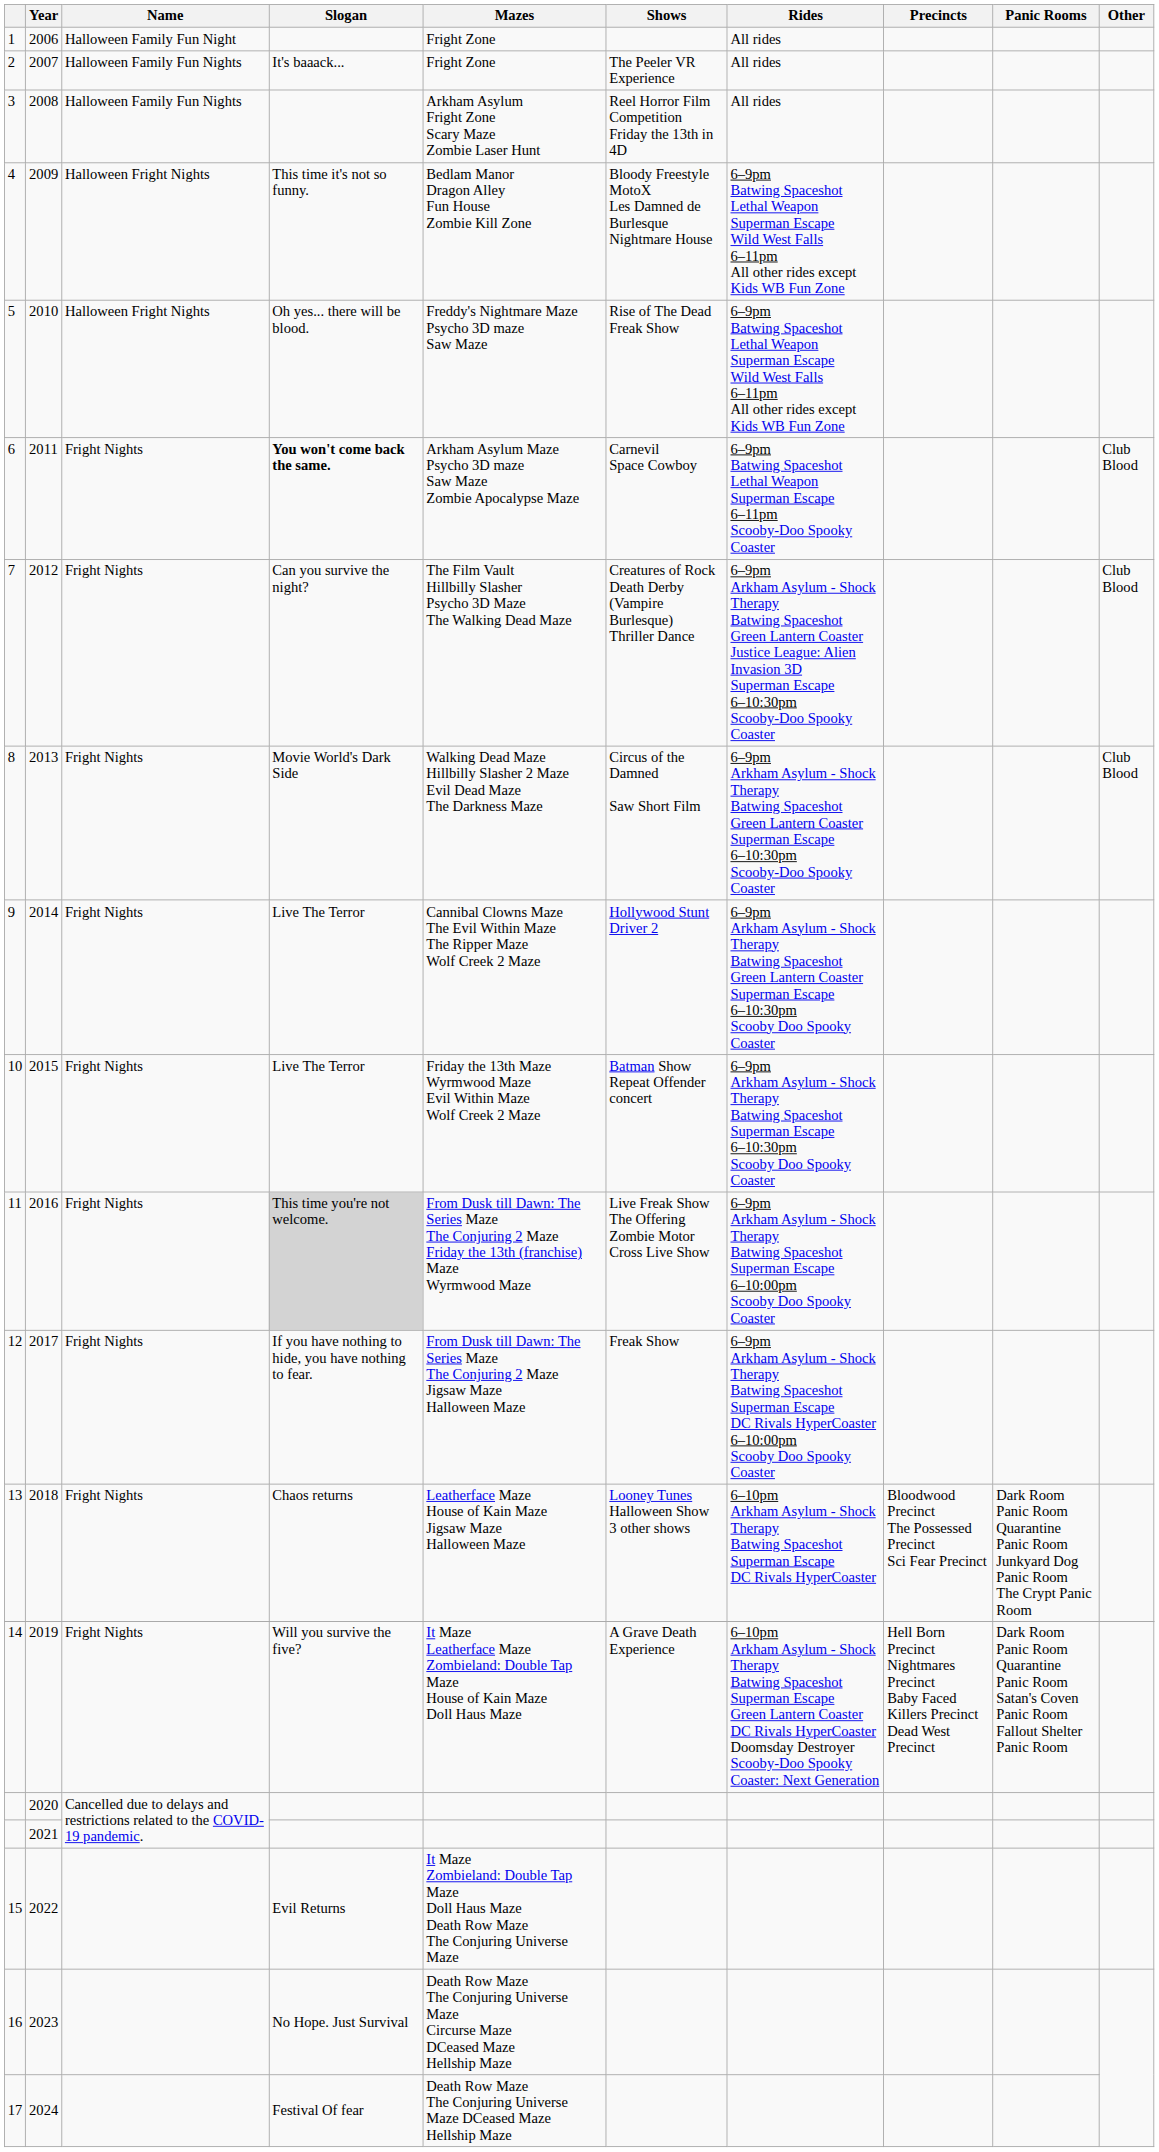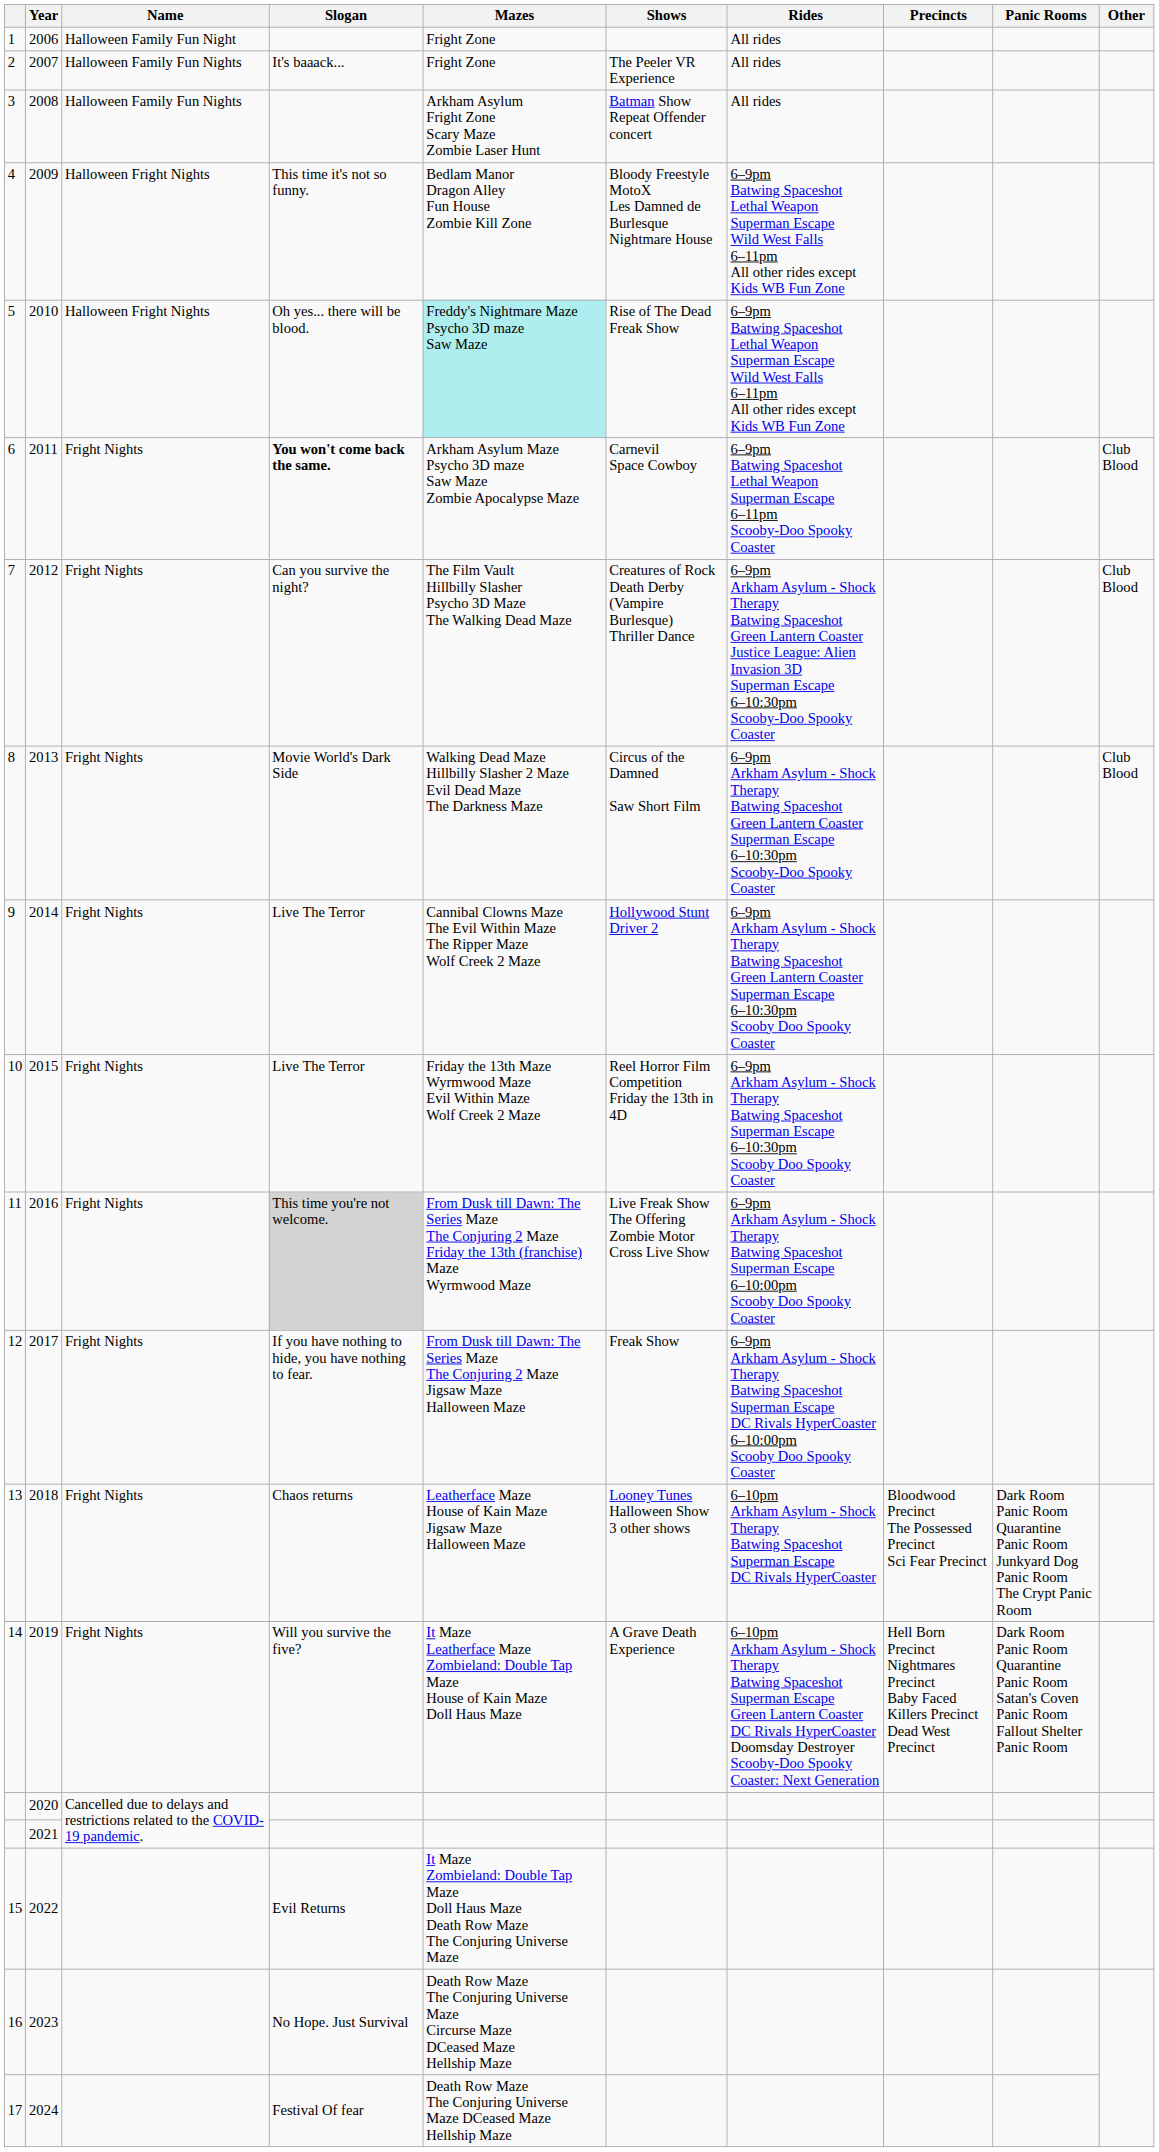2008 | Shows: Reel Horror Film Competition Friday the 13th in 4D -> Batman Show Repeat Offender concert
2010 | Mazes: no background -> paleturquoise background
2015 | Shows: Batman Show Repeat Offender concert -> Reel Horror Film Competition Friday the 13th in 4D
